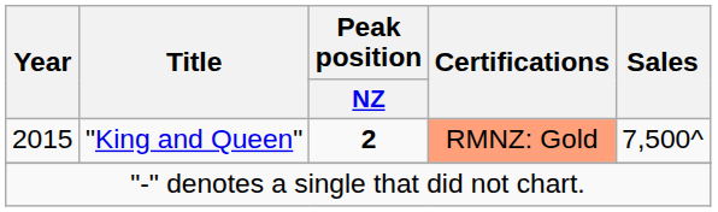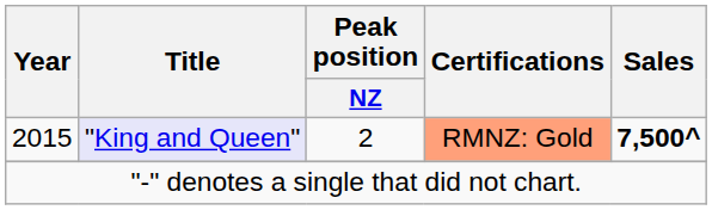2015 | Title: no background -> lavender background
2015 | Peak position / NZ: bold -> normal
2015 | Sales: normal -> bold
